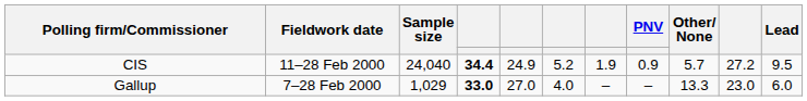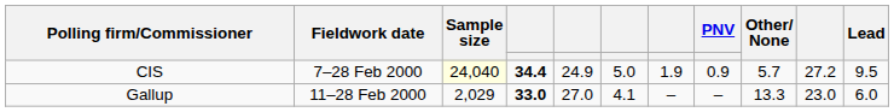CIS | Fieldwork date: 11–28 Feb 2000 -> 7–28 Feb 2000
CIS | Sample size: no background -> lightyellow background
CIS | column 6: 5.2 -> 5.0
Gallup | Fieldwork date: 7–28 Feb 2000 -> 11–28 Feb 2000
Gallup | Sample size: 1,029 -> 2,029
Gallup | column 6: 4.0 -> 4.1
